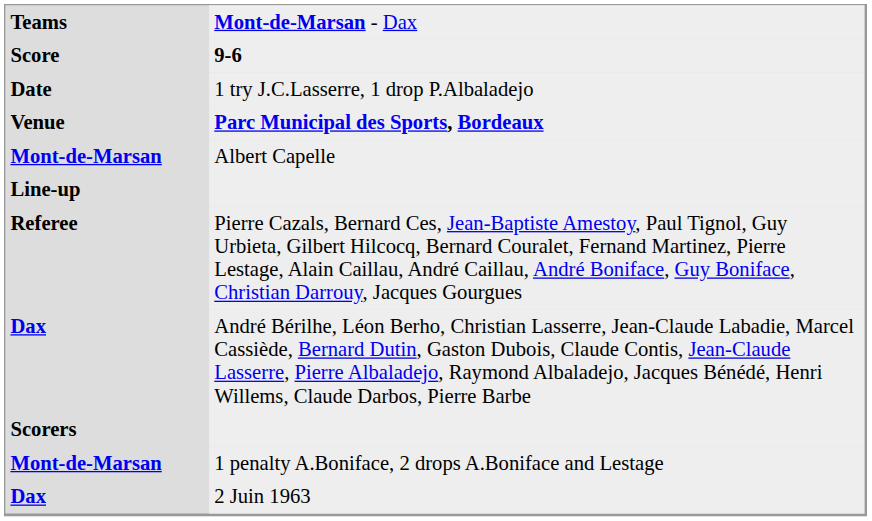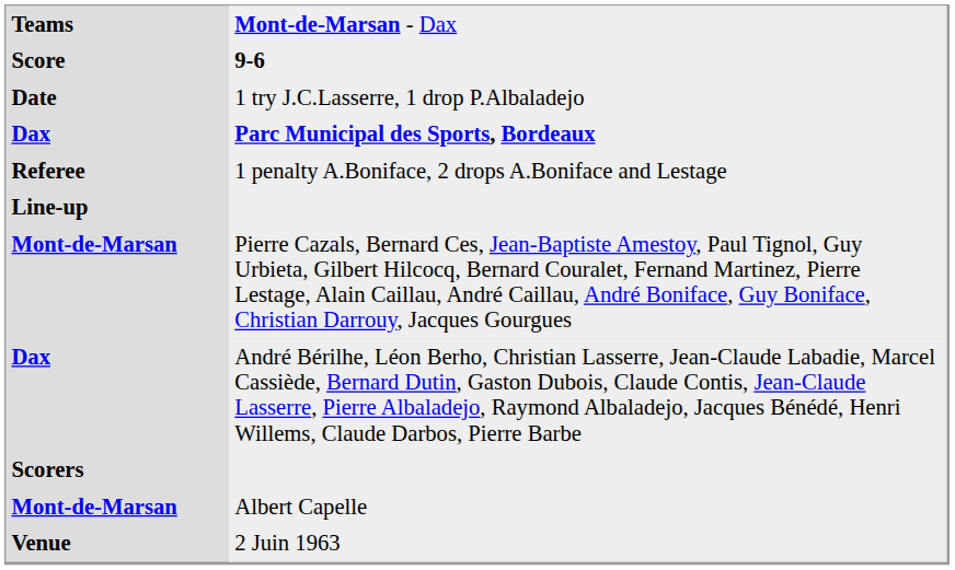row 4 | column 1: Venue -> Dax
row 5 | column 1: Mont-de-Marsan -> Referee
row 5 | column 2: Albert Capelle -> 1 penalty A.Boniface, 2 drops A.Boniface and Lestage
row 7 | column 1: Referee -> Mont-de-Marsan
row 10 | column 2: 1 penalty A.Boniface, 2 drops A.Boniface and Lestage -> Albert Capelle
row 11 | column 1: Dax -> Venue
